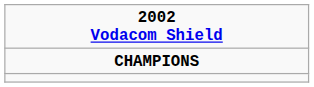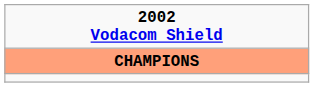row 2 | column 1: no background -> lightsalmon background
